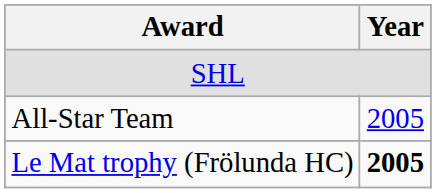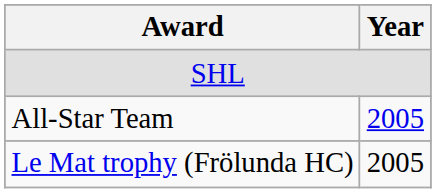Le Mat trophy (Frölunda HC) | Year: bold -> normal
